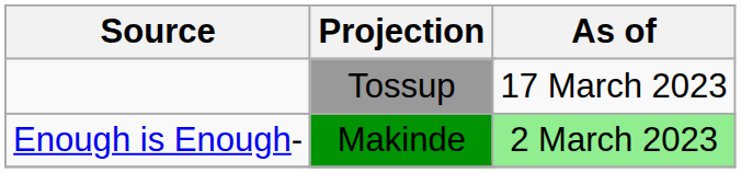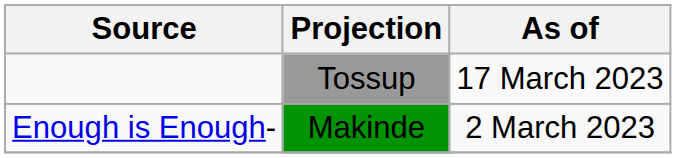Enough is Enough- | As of: lightgreen background -> no background
